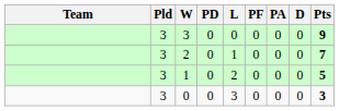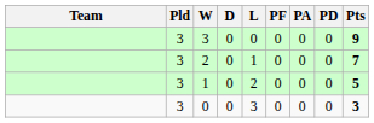columns swapped: D <-> PD
